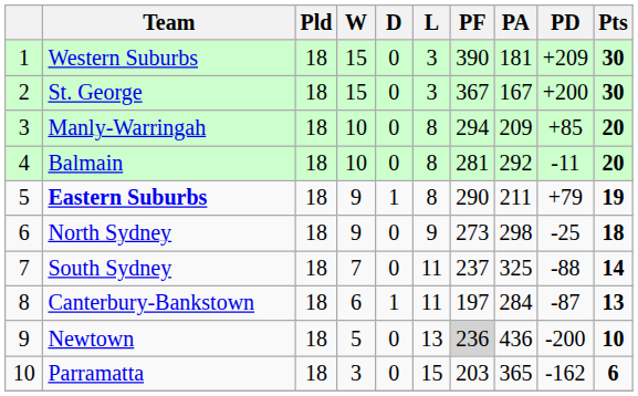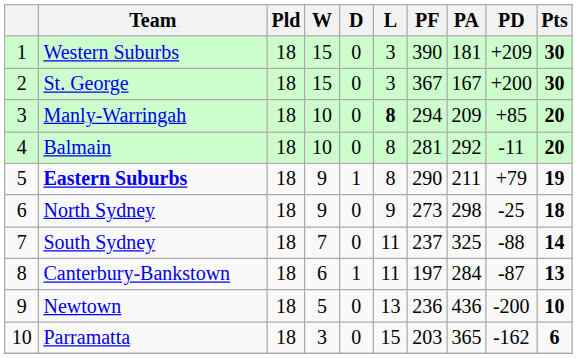Manly-Warringah | L: normal -> bold
Newtown | PF: lightgrey background -> no background
